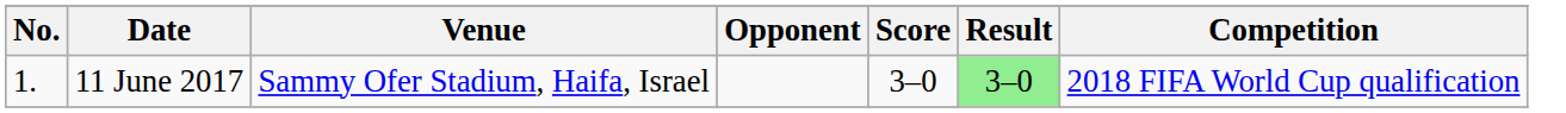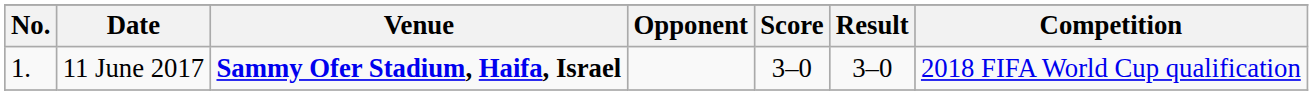11 June 2017 | Venue: normal -> bold
11 June 2017 | Result: lightgreen background -> no background
